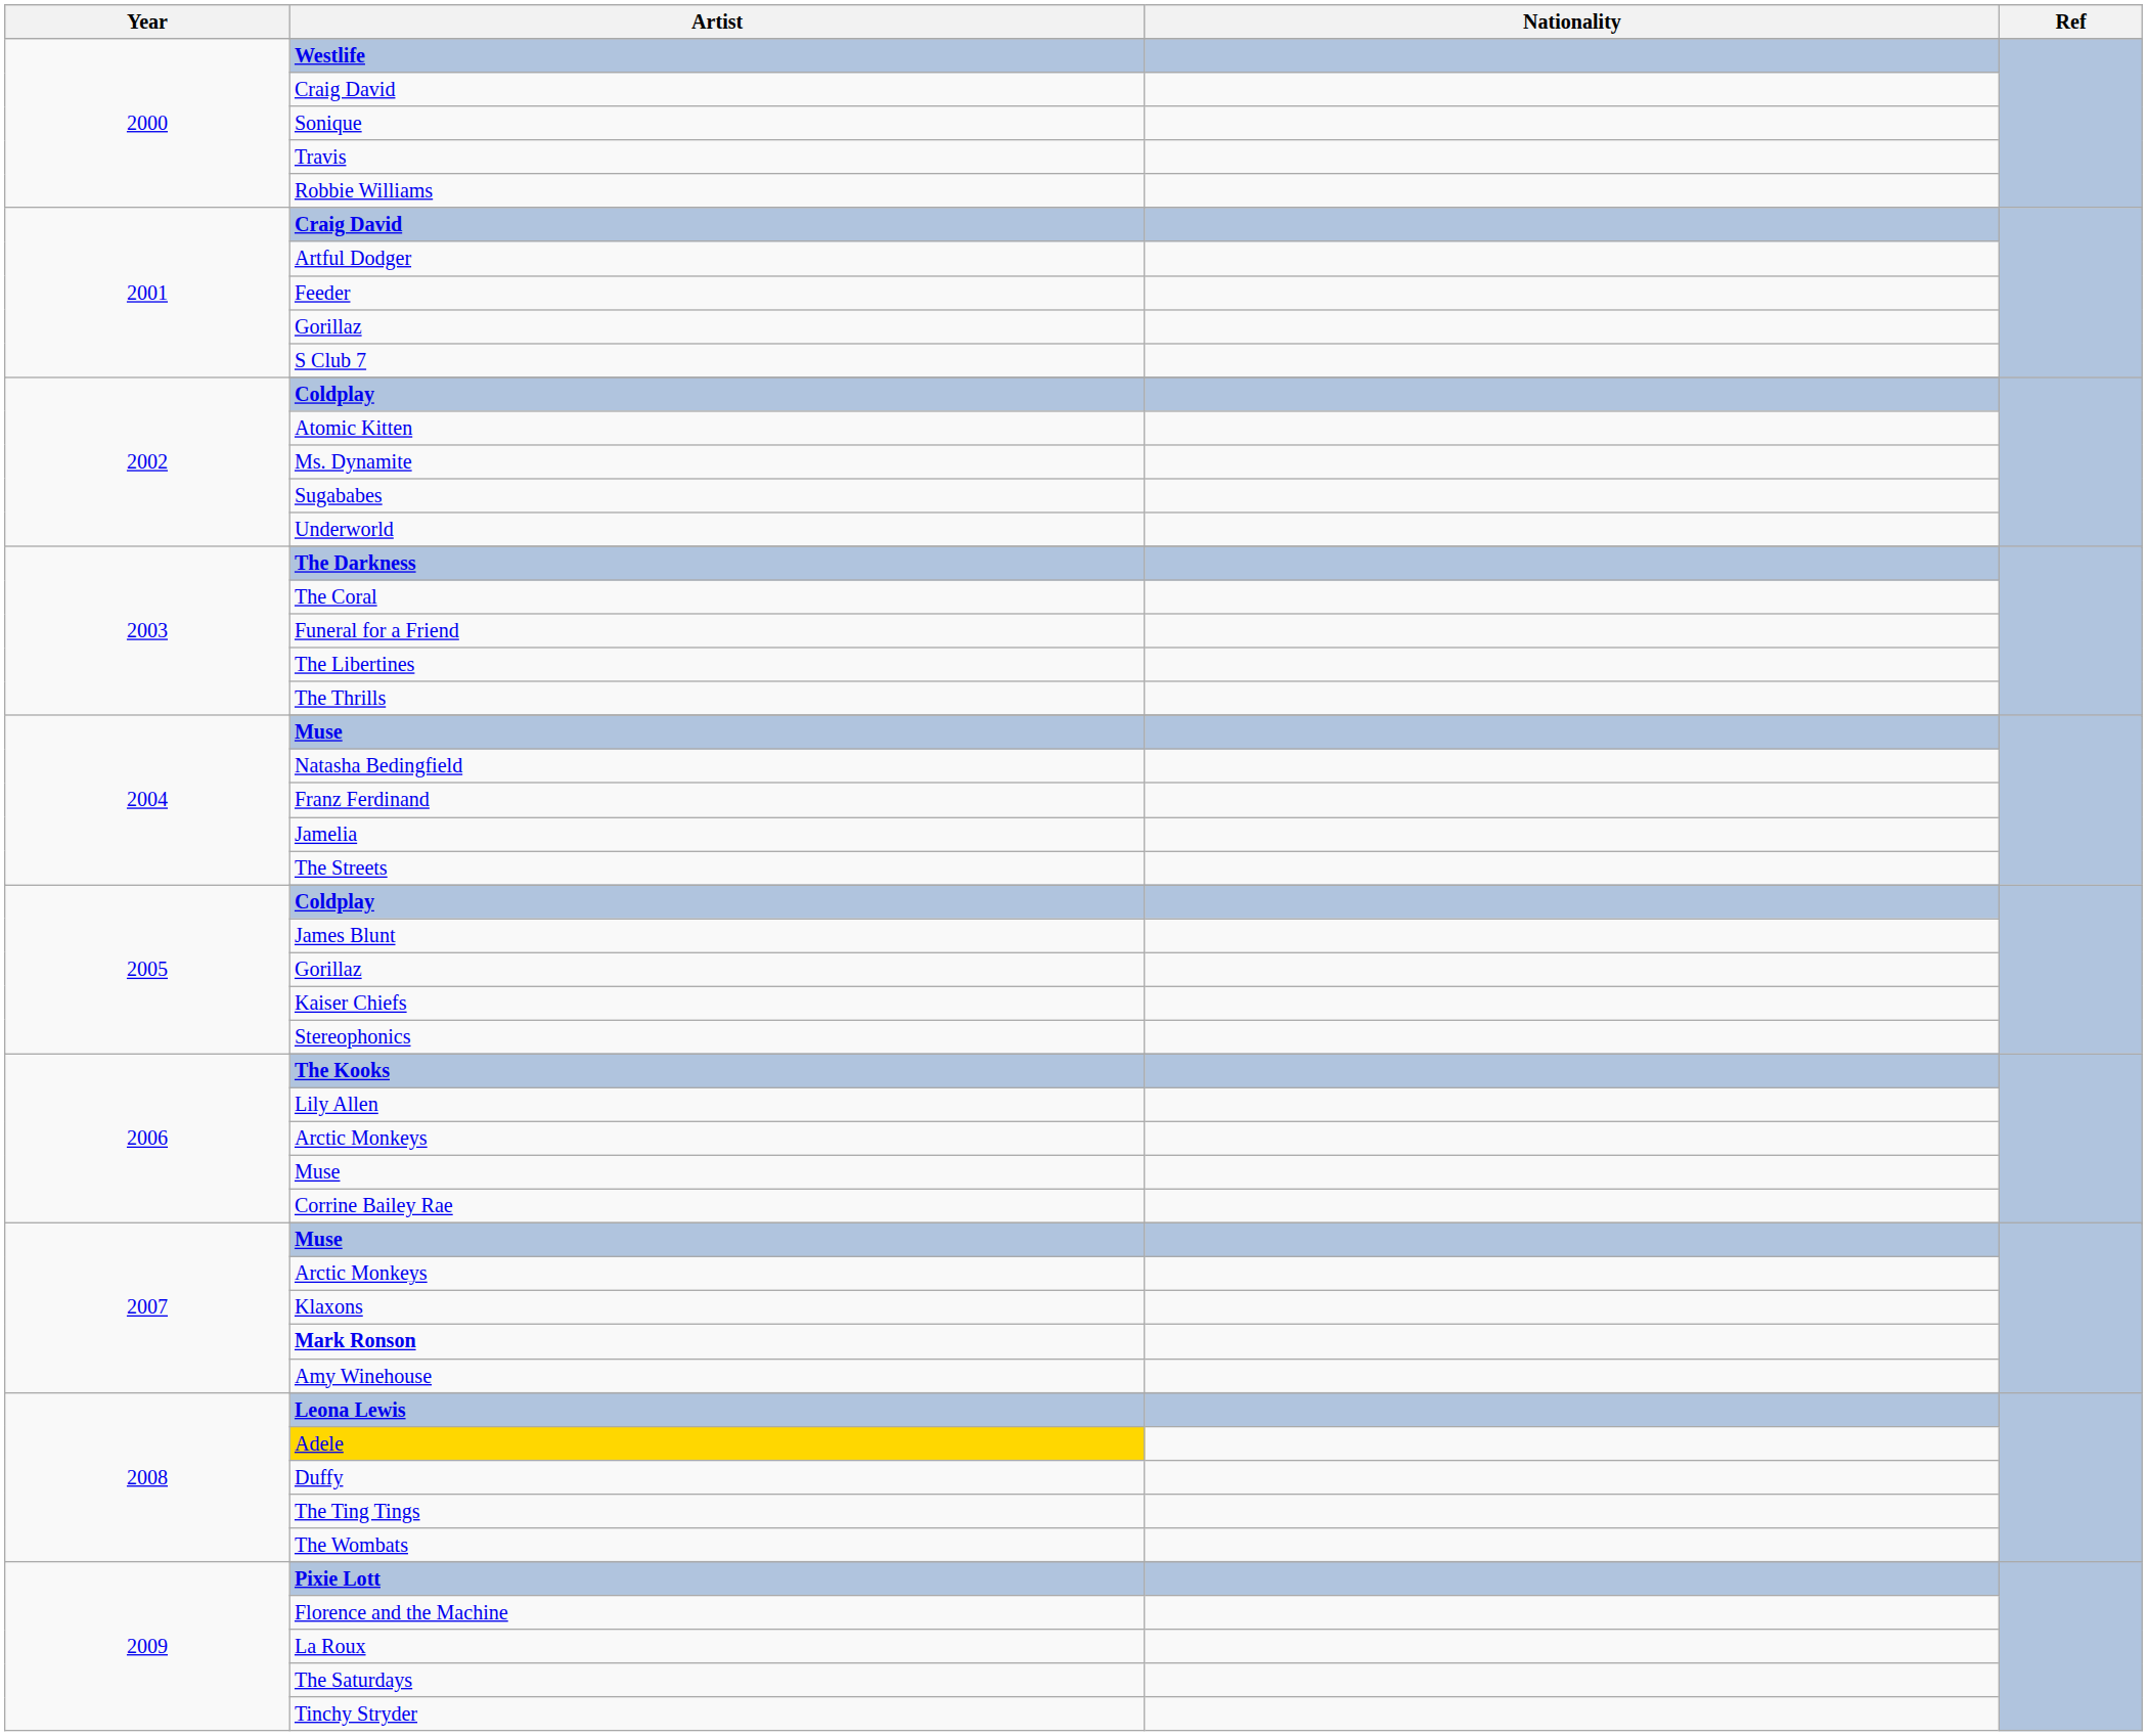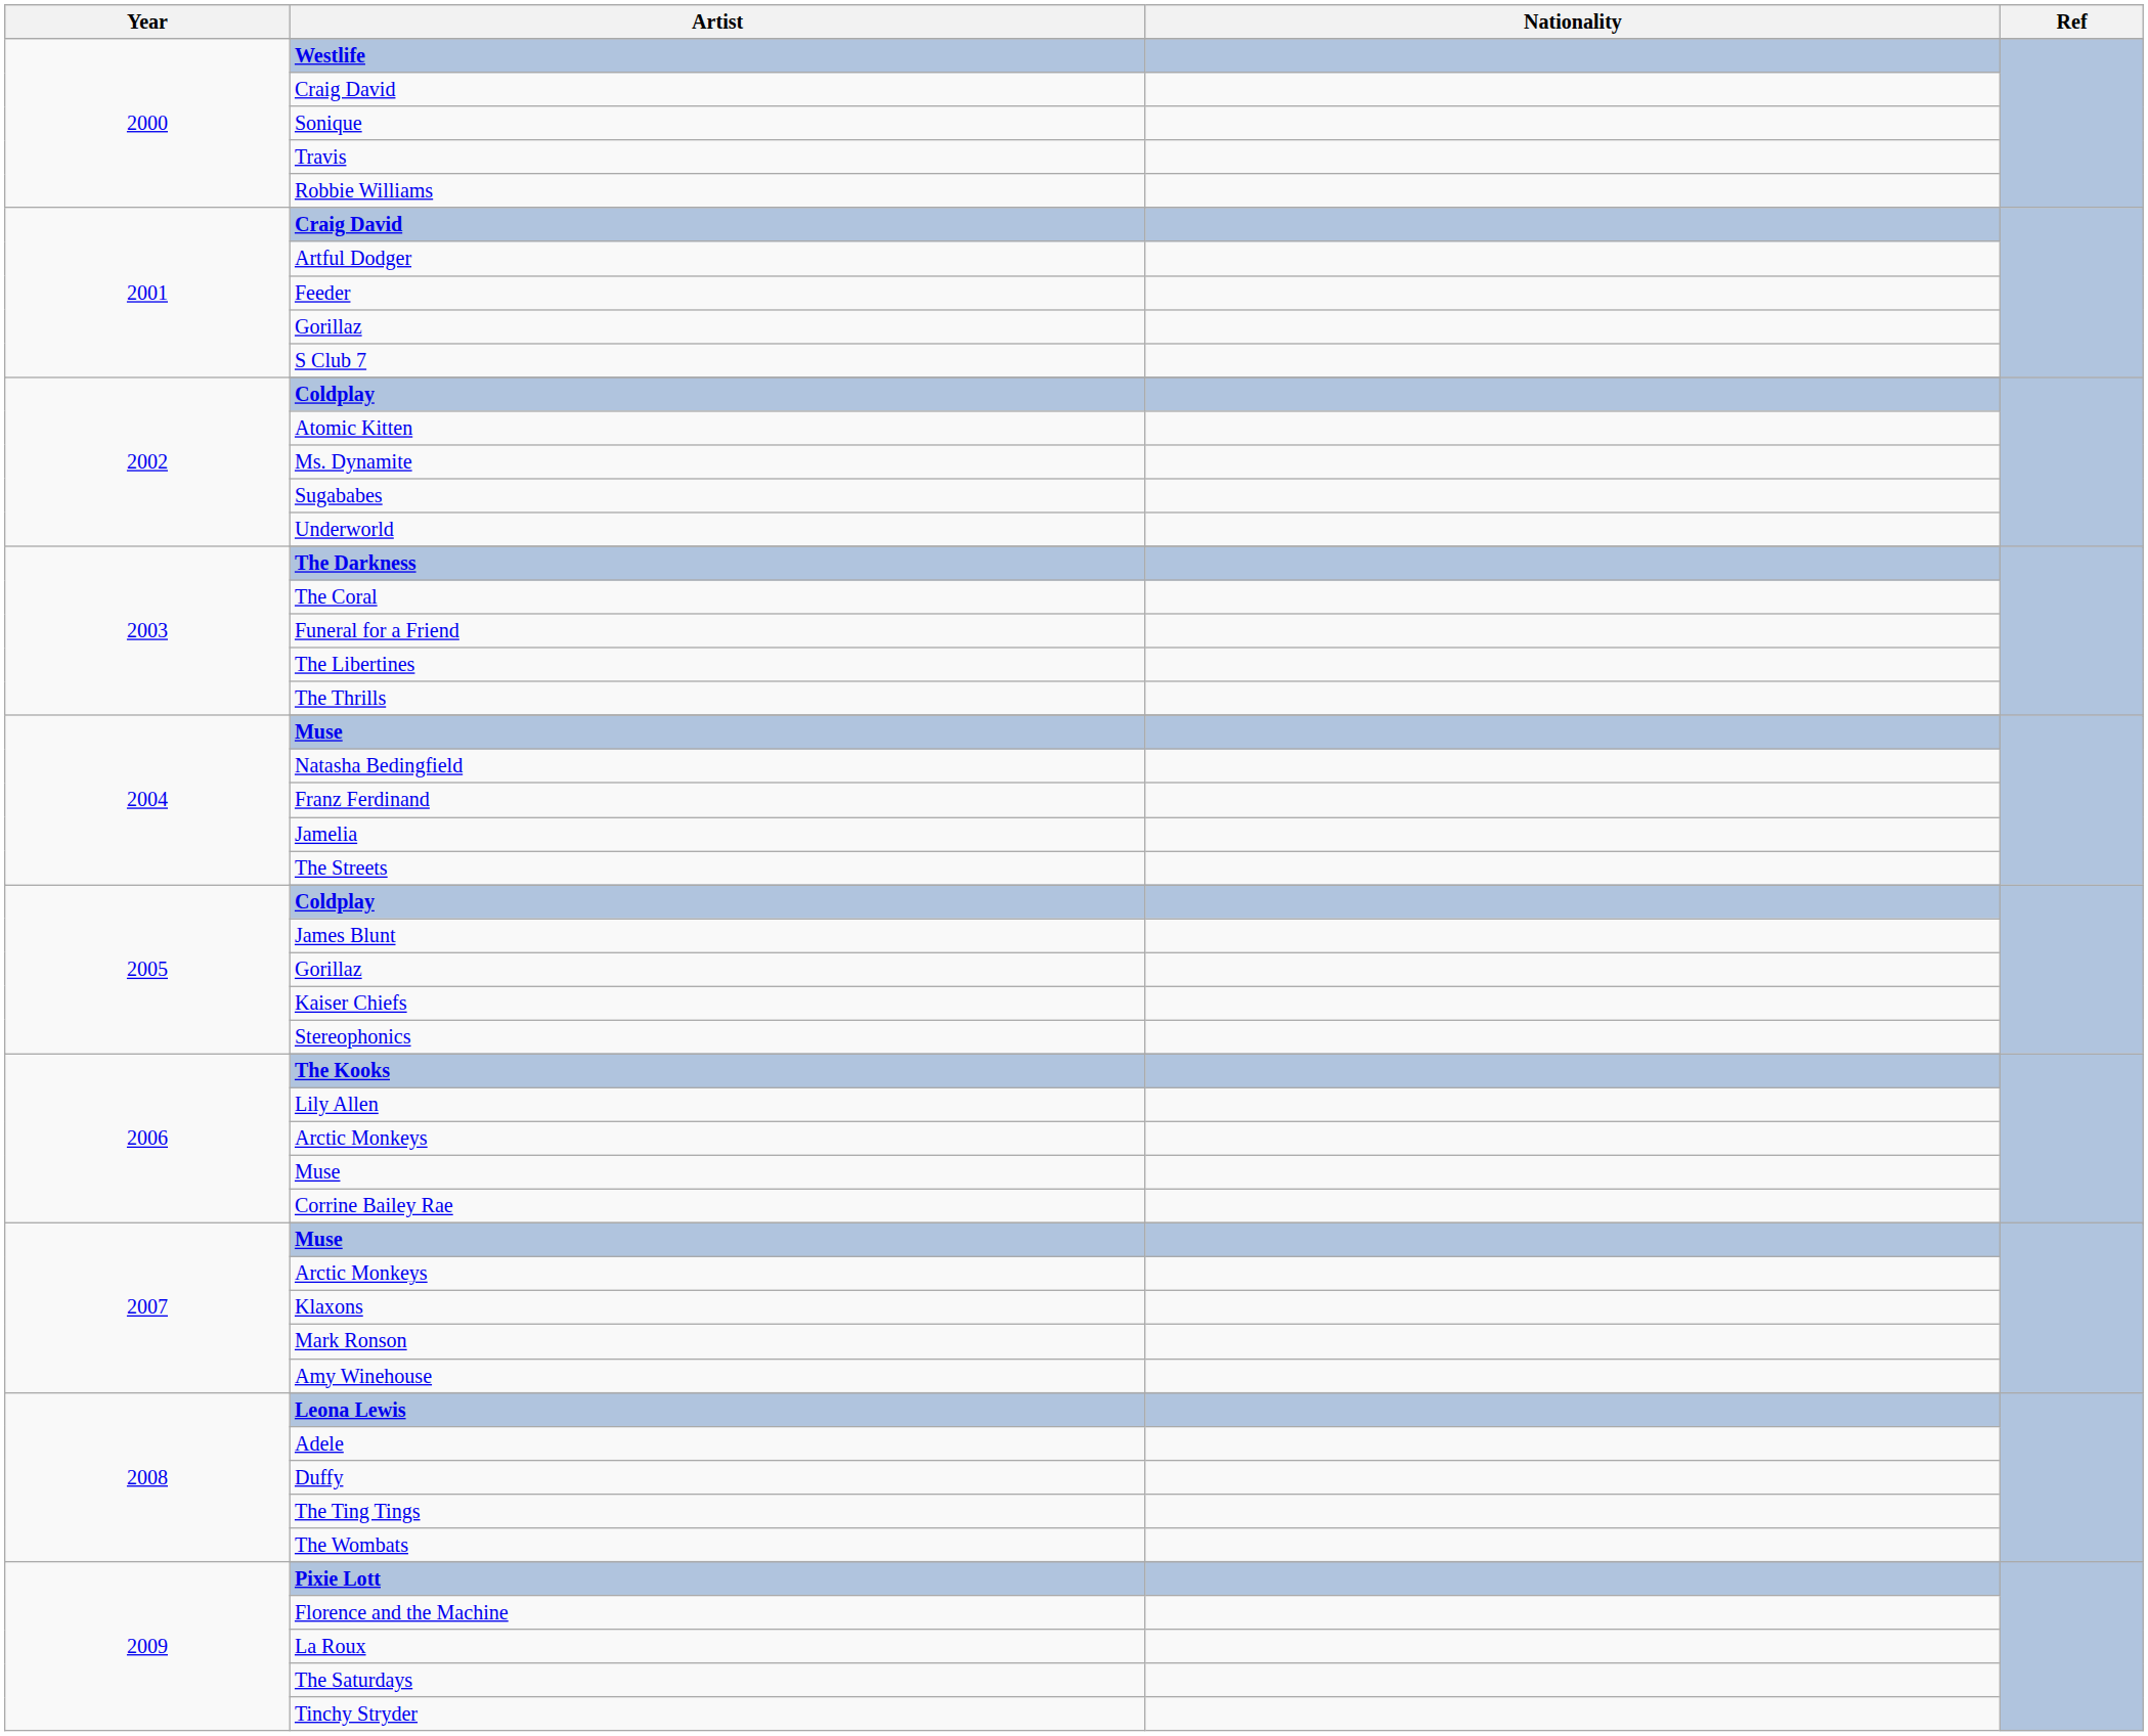Mark Ronson | Artist: bold -> normal
Adele | Artist: gold background -> no background
